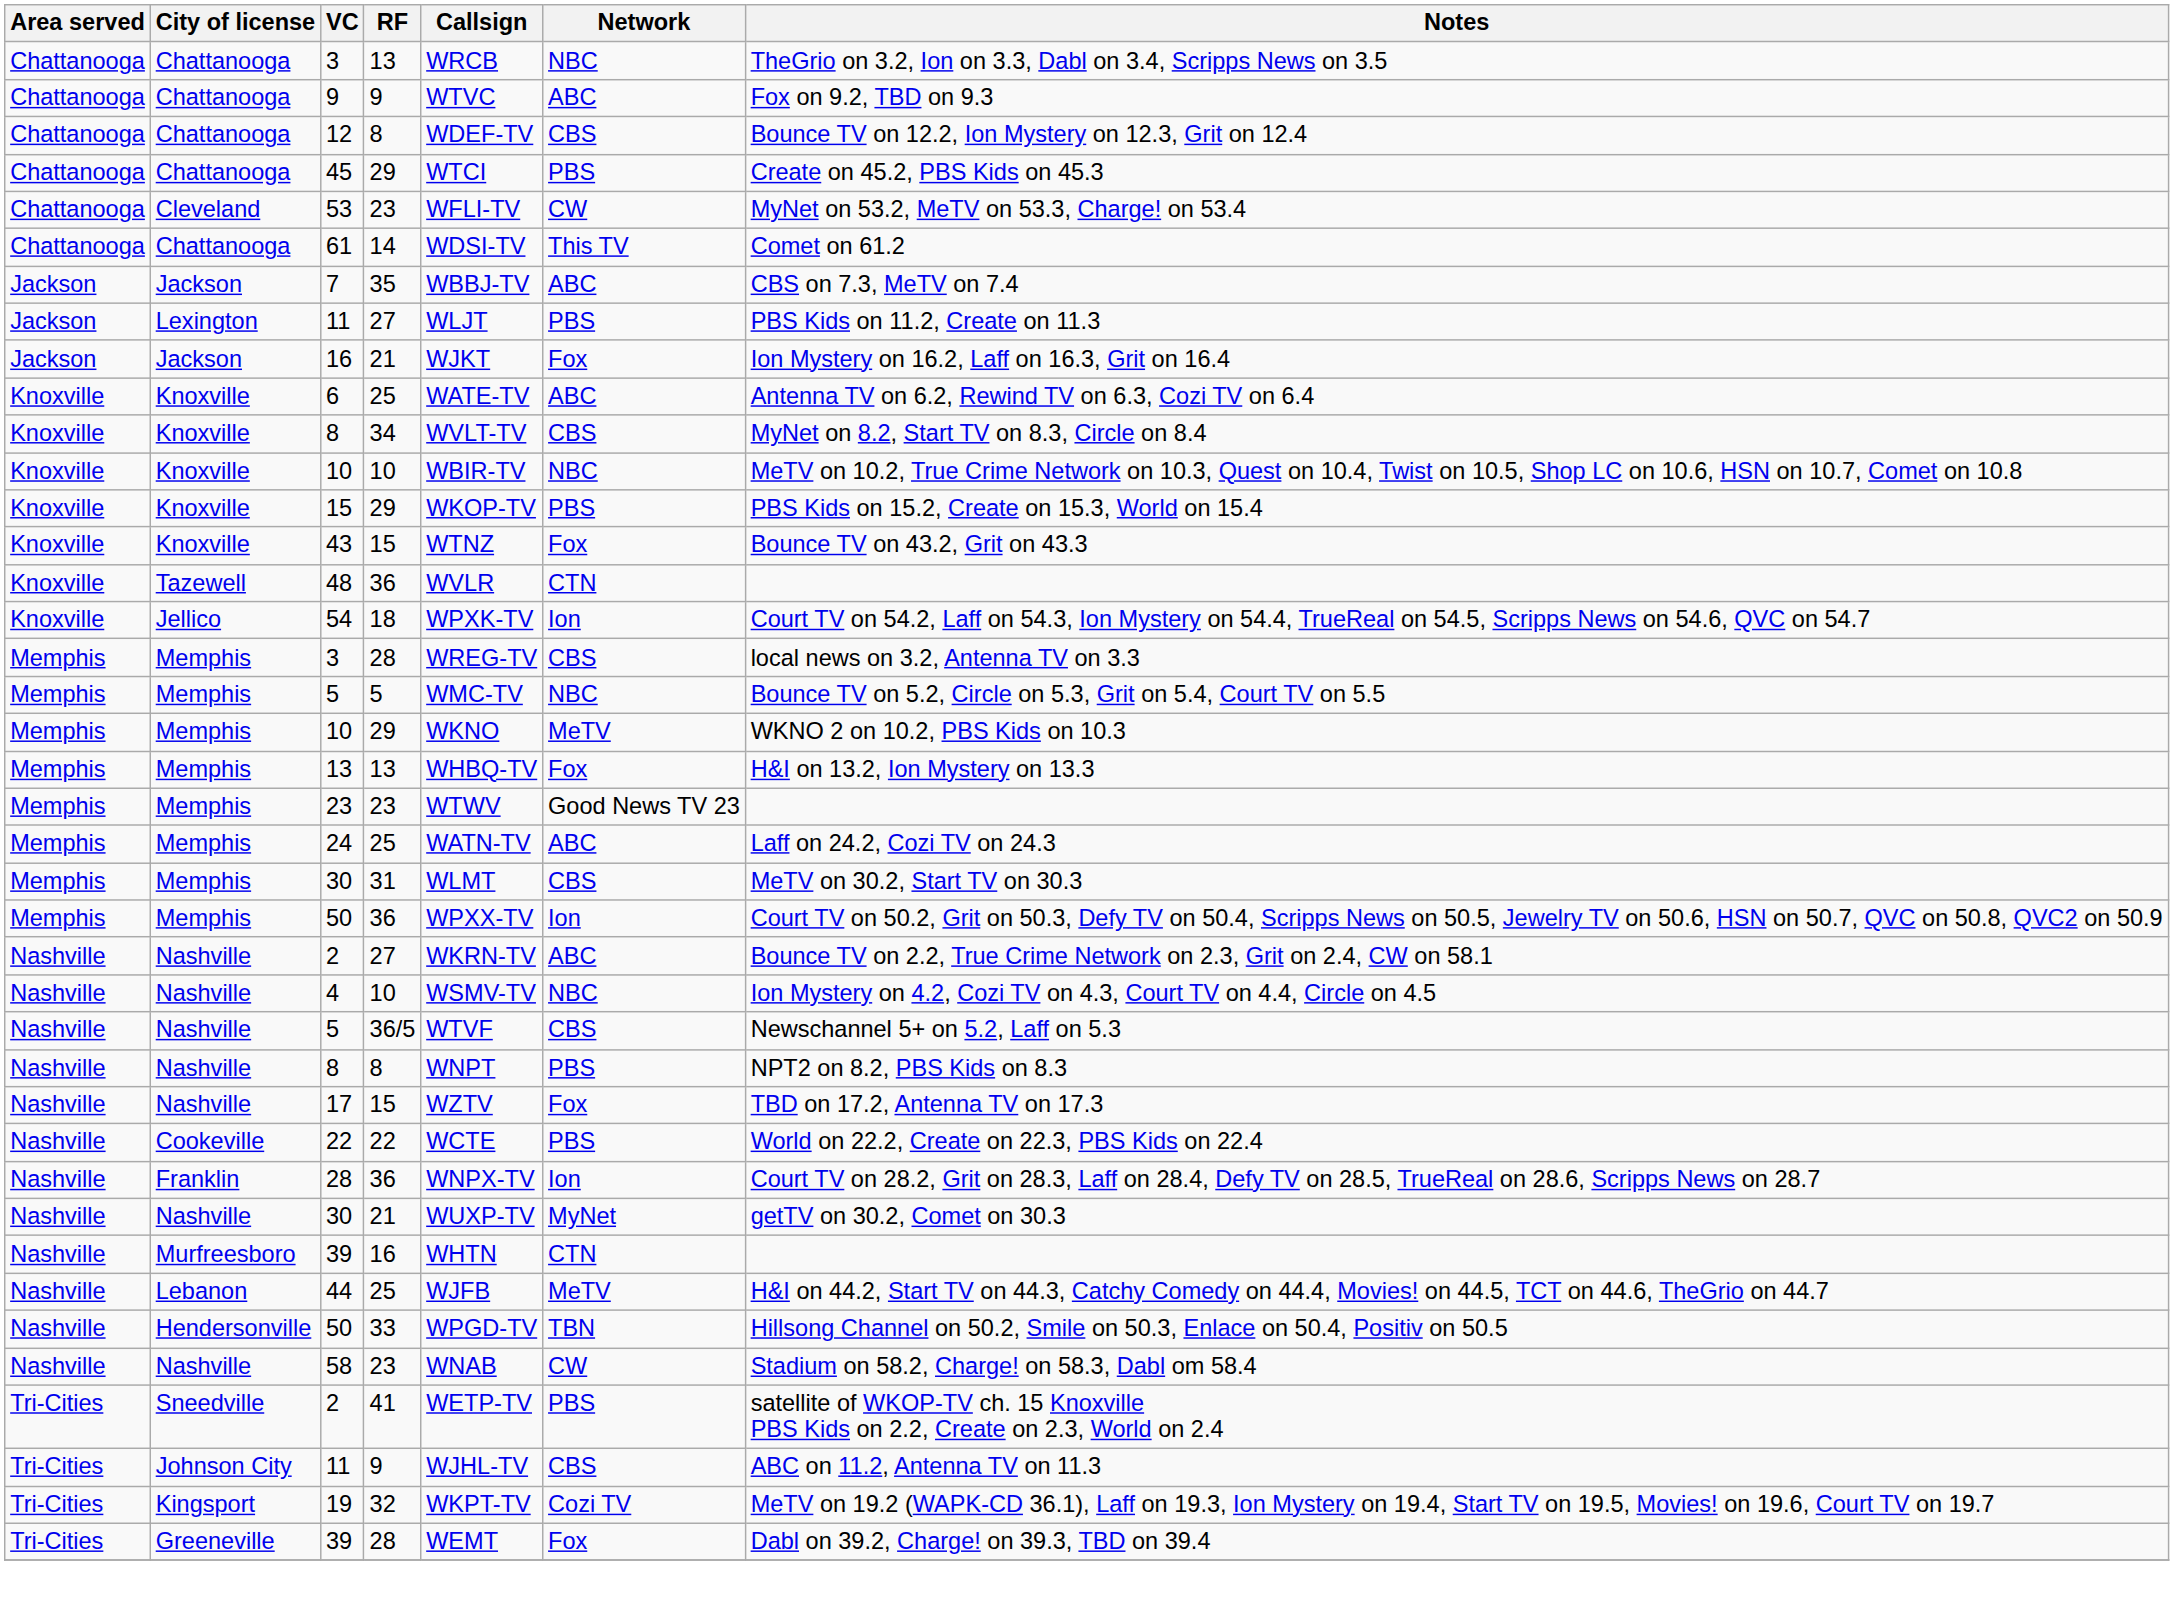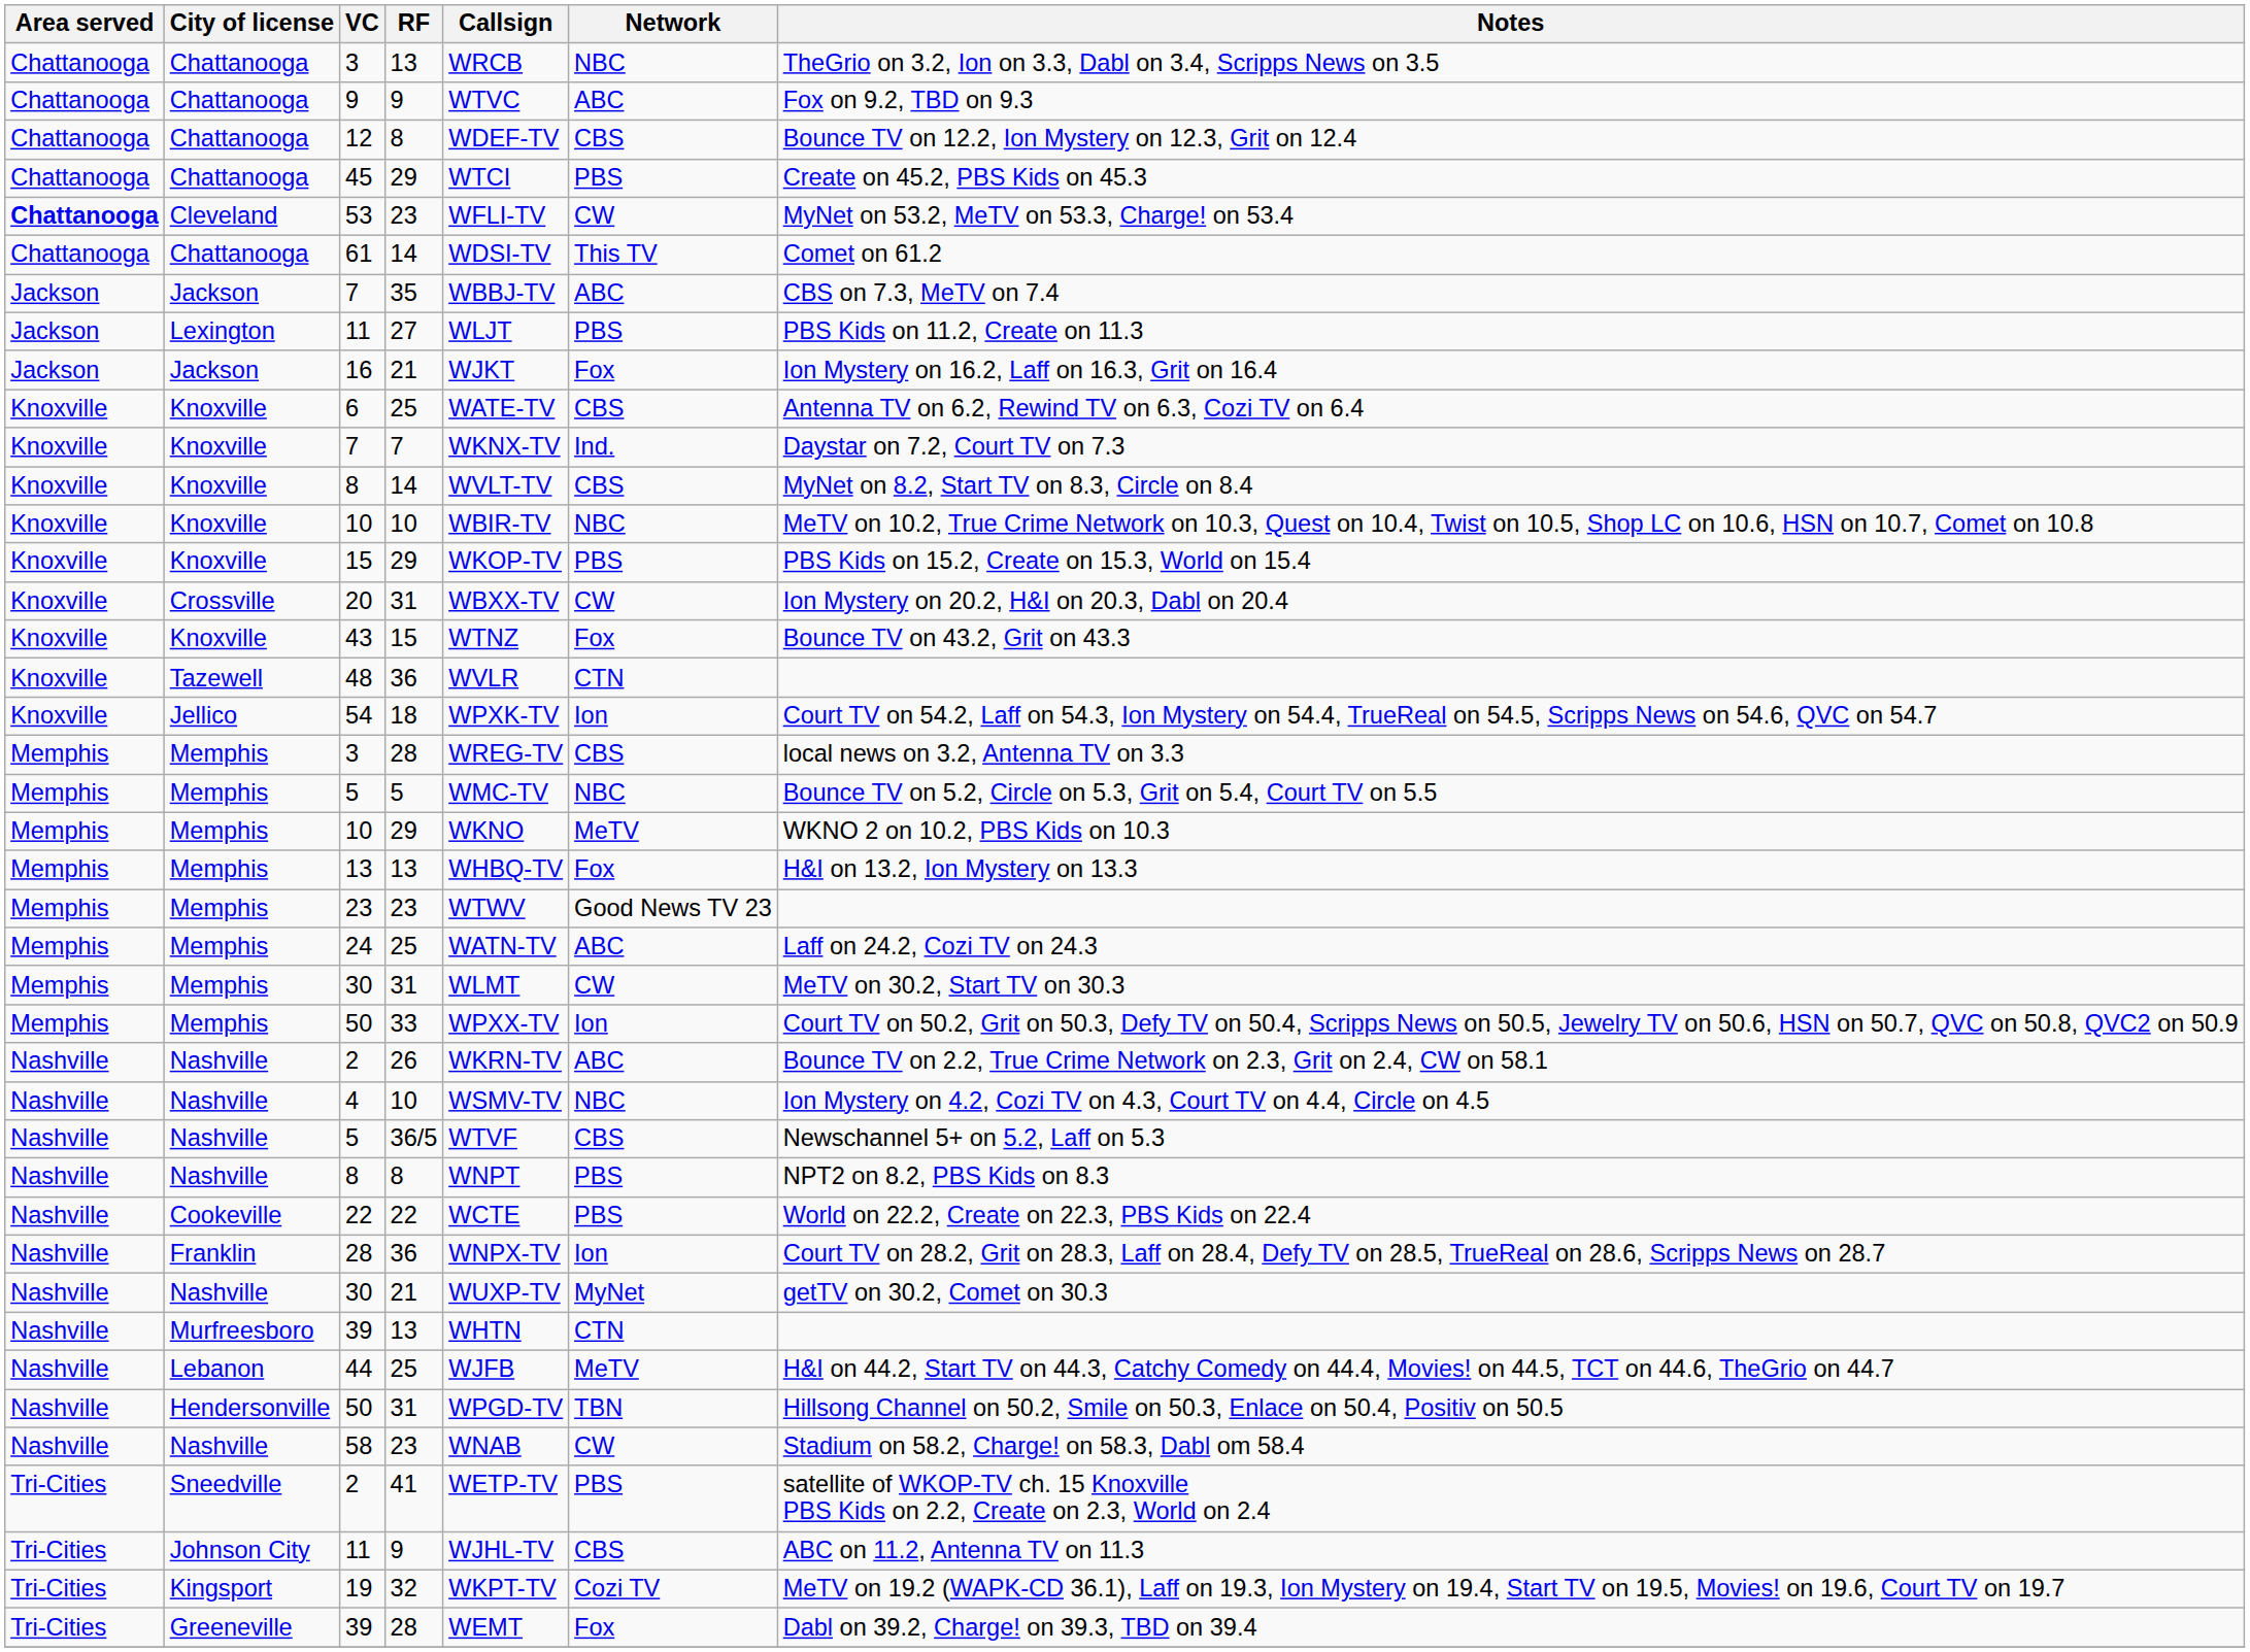53 | Area served: normal -> bold
6 | Network: ABC -> CBS
+ row: Knoxville | Knoxville | 7 | 7 | WKNX-TV | Ind. | Daystar on 7.2, Court TV on 7.3
Knoxville / 8 | RF: 34 -> 14
+ row: Knoxville | Crossville | 20 | 31 | WBXX-TV | CW | Ion Mystery on 20.2, H&I on 20.3, Dabl on 20.4
Memphis / 30 | Network: CBS -> CW
Memphis / 50 | RF: 36 -> 33
Nashville / 2 | RF: 27 -> 26
- row: Nashville | Nashville | 17 | 15 | WZTV | Fox | TBD on 17.2, Antenna TV on 17.3
Murfreesboro / 39 | RF: 16 -> 13
Hendersonville / 50 | RF: 33 -> 31
